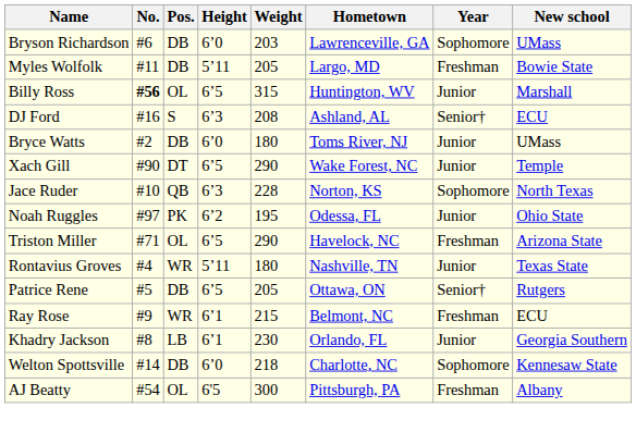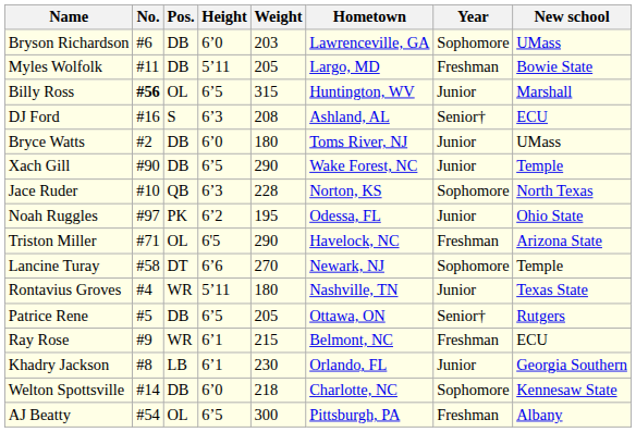Xach Gill | Pos.: DT -> DB
Triston Miller | Height: 6’5 -> 6'5
+ row: Lancine Turay | #58 | DT | 6’6 | 270 | Newark, NJ | Sophomore | Temple
AJ Beatty | Height: 6'5 -> 6’5
